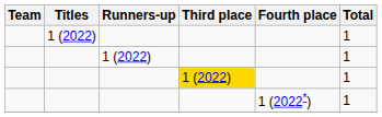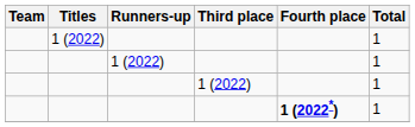row 4 | Third place: gold background -> no background
row 5 | Fourth place: normal -> bold
